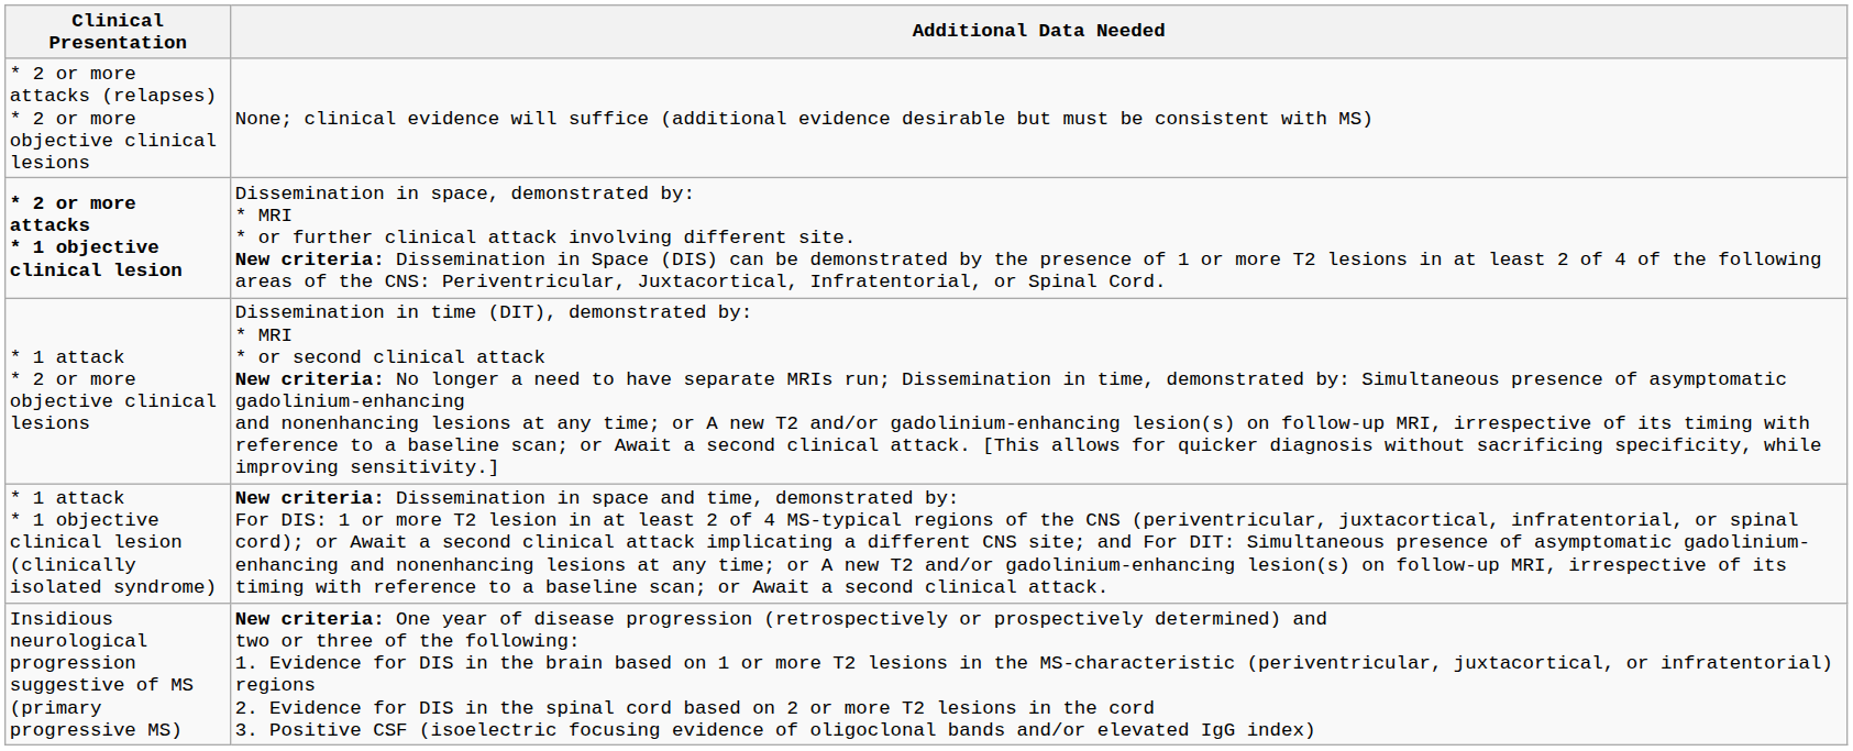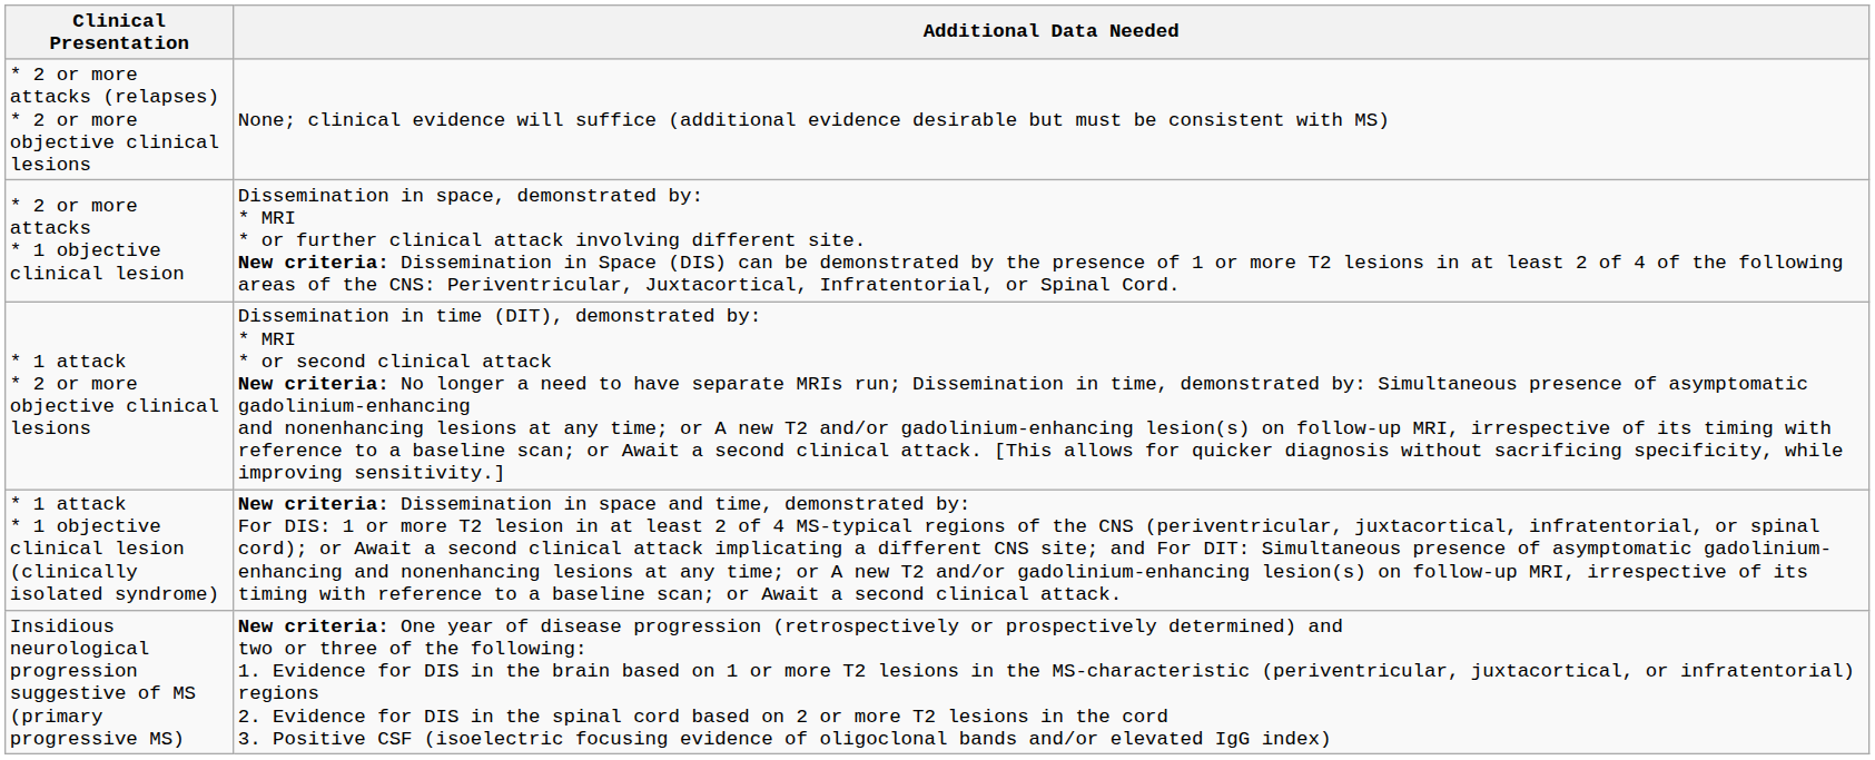* 2 or more attacks * 1 objective clinical lesion | Clinical Presentation: bold -> normal
